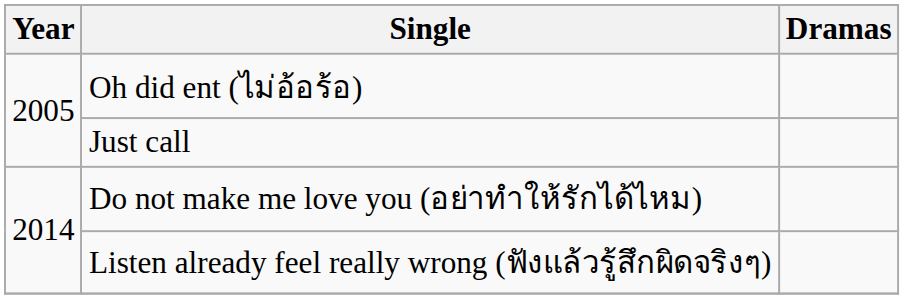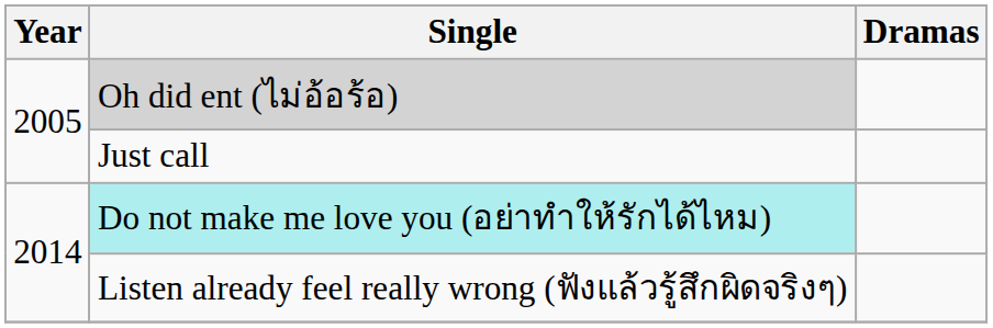Oh did ent (ไม่อ้อร้อ) | Single: no background -> lightgrey background
Do not make me love you (อย่าทำให้รักได้ไหม) | Single: no background -> paleturquoise background
